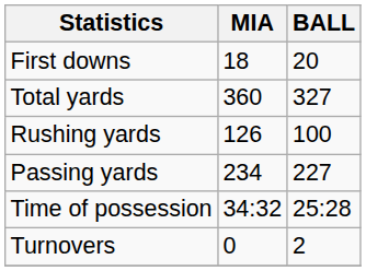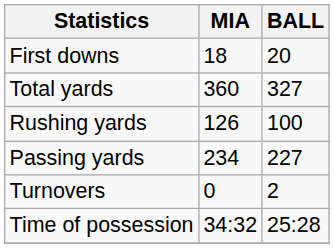rows swapped: Turnovers <-> Time of possession
